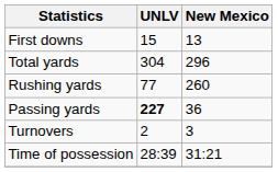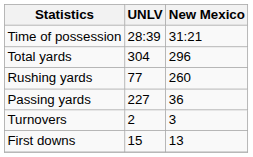rows swapped: First downs <-> Time of possession
Passing yards | UNLV: bold -> normal
